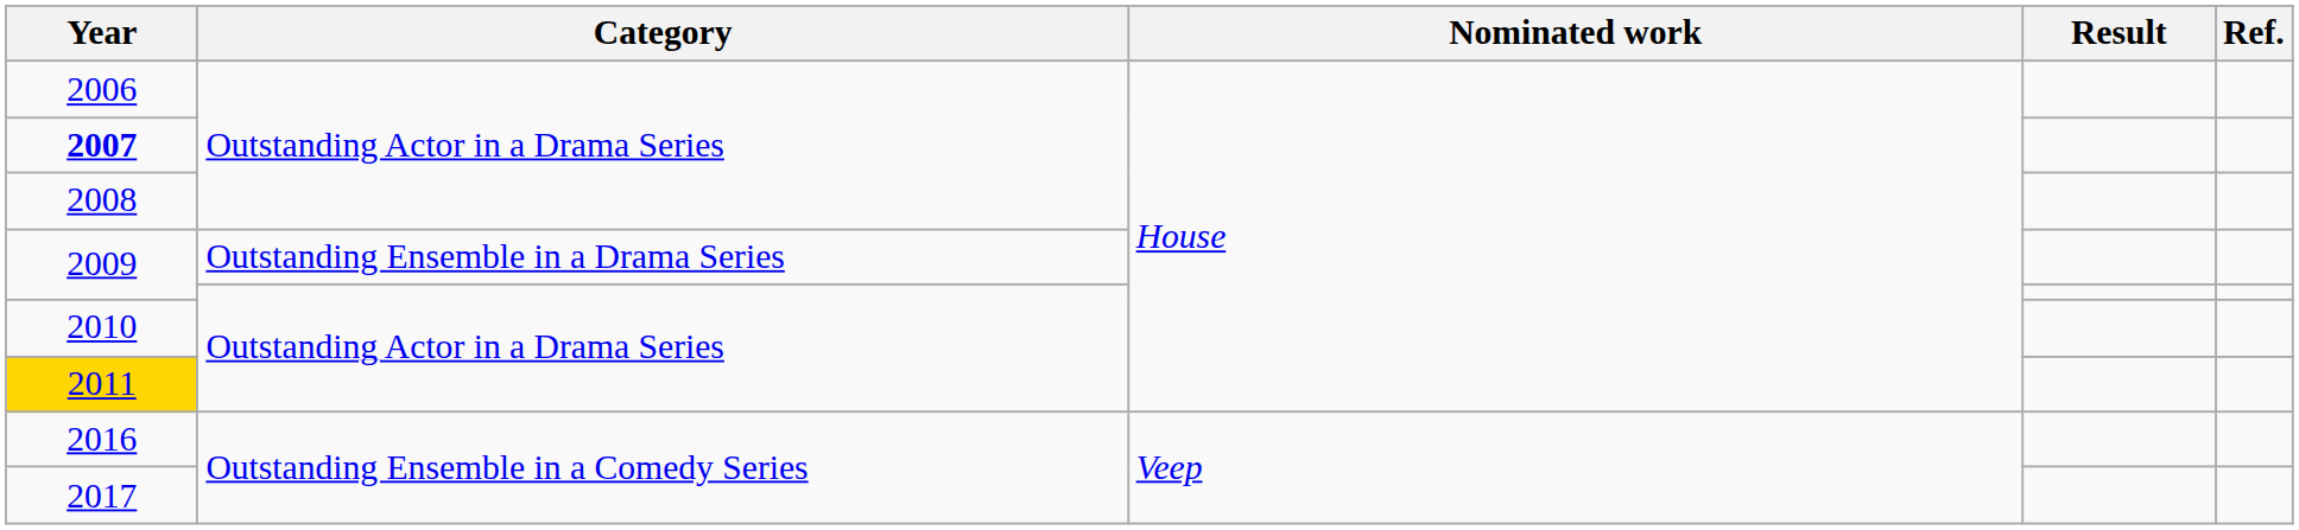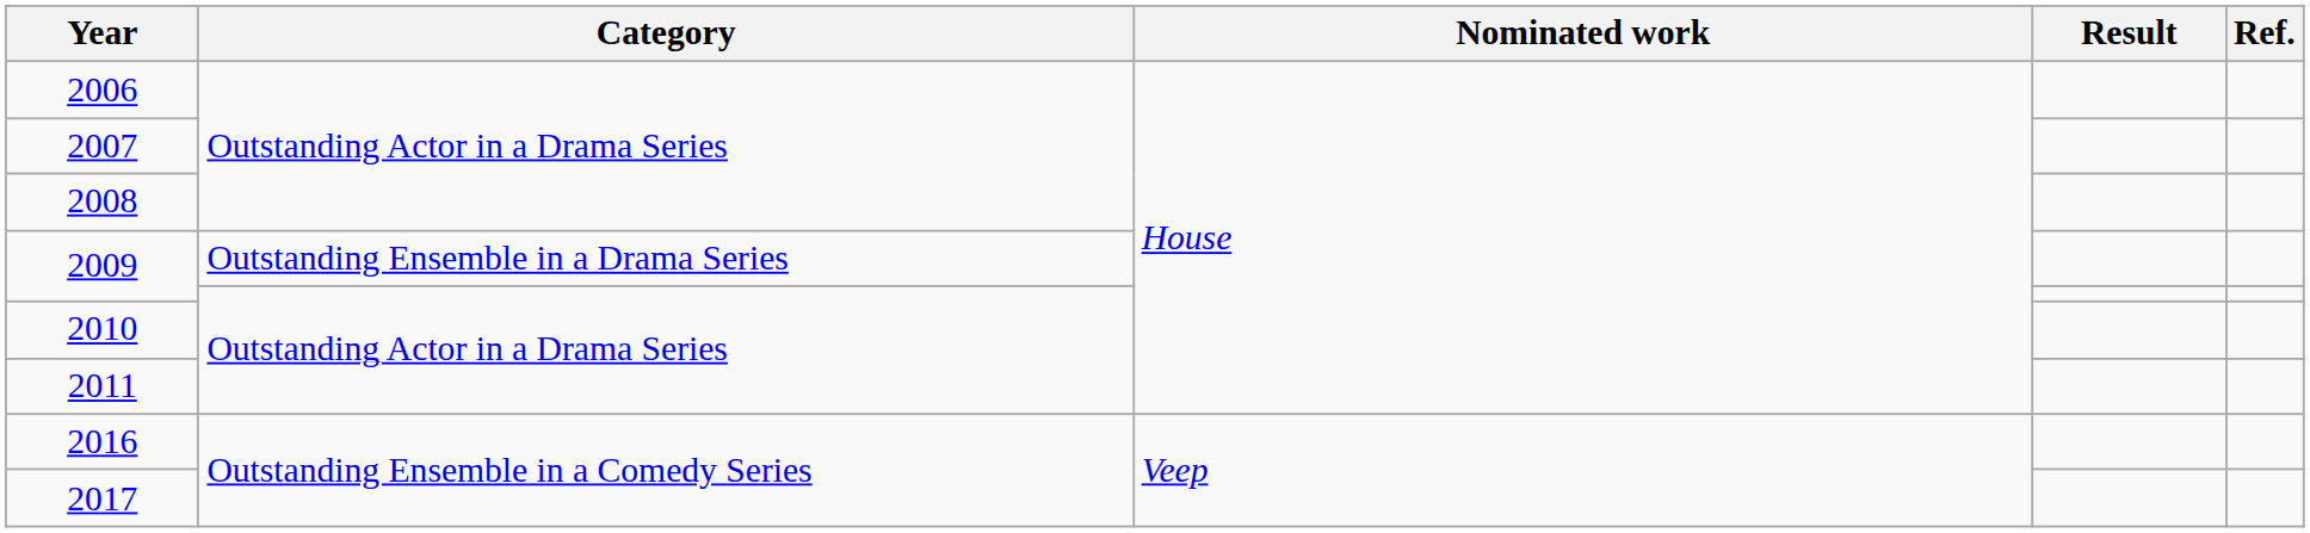2007 | Year: bold -> normal
2011 | Year: gold background -> no background
